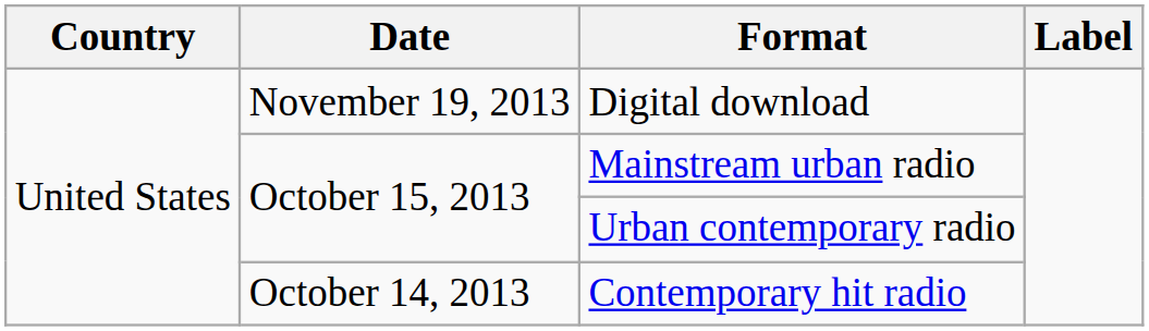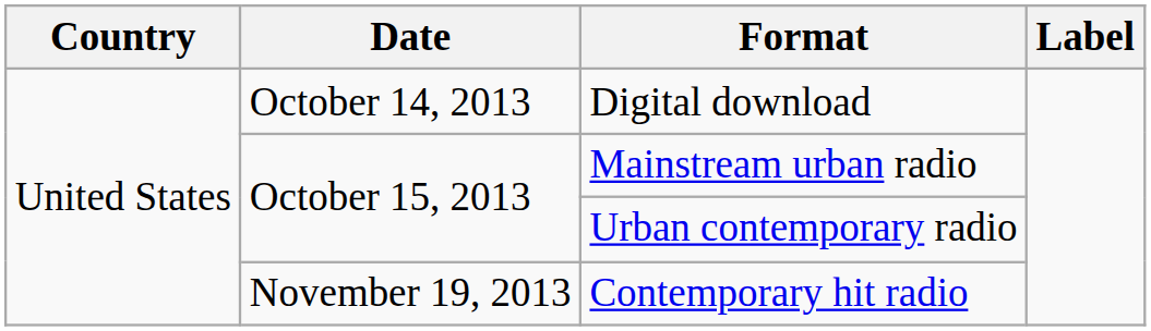Digital download | Date: November 19, 2013 -> October 14, 2013
Contemporary hit radio | Date: October 14, 2013 -> November 19, 2013
